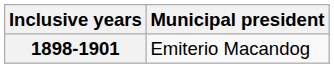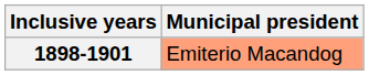1898-1901 | Municipal president: no background -> lightsalmon background
